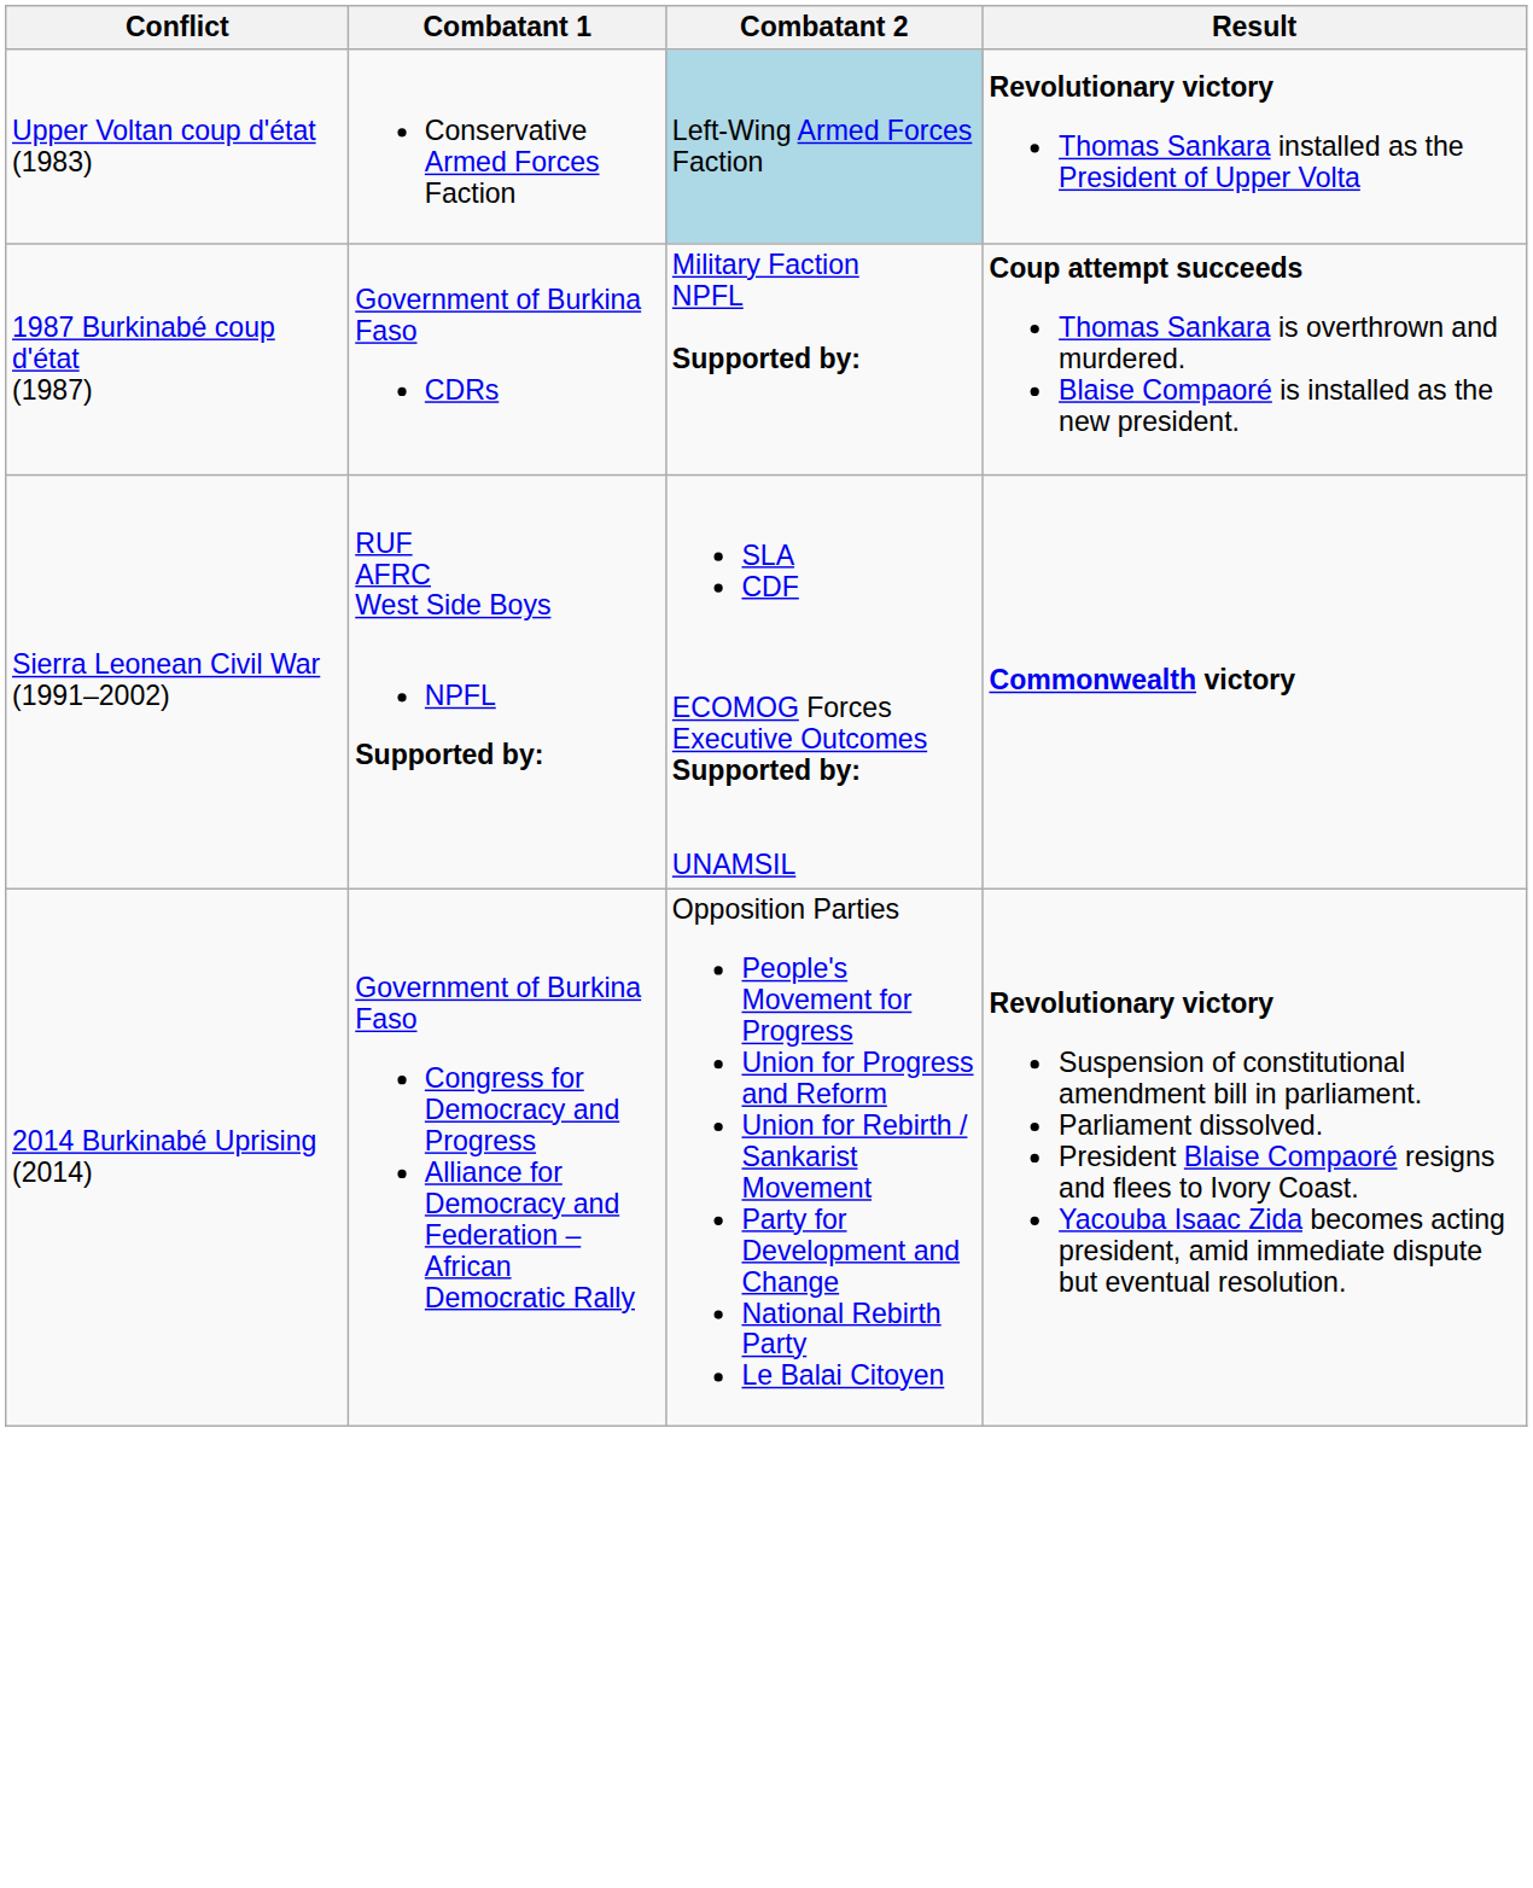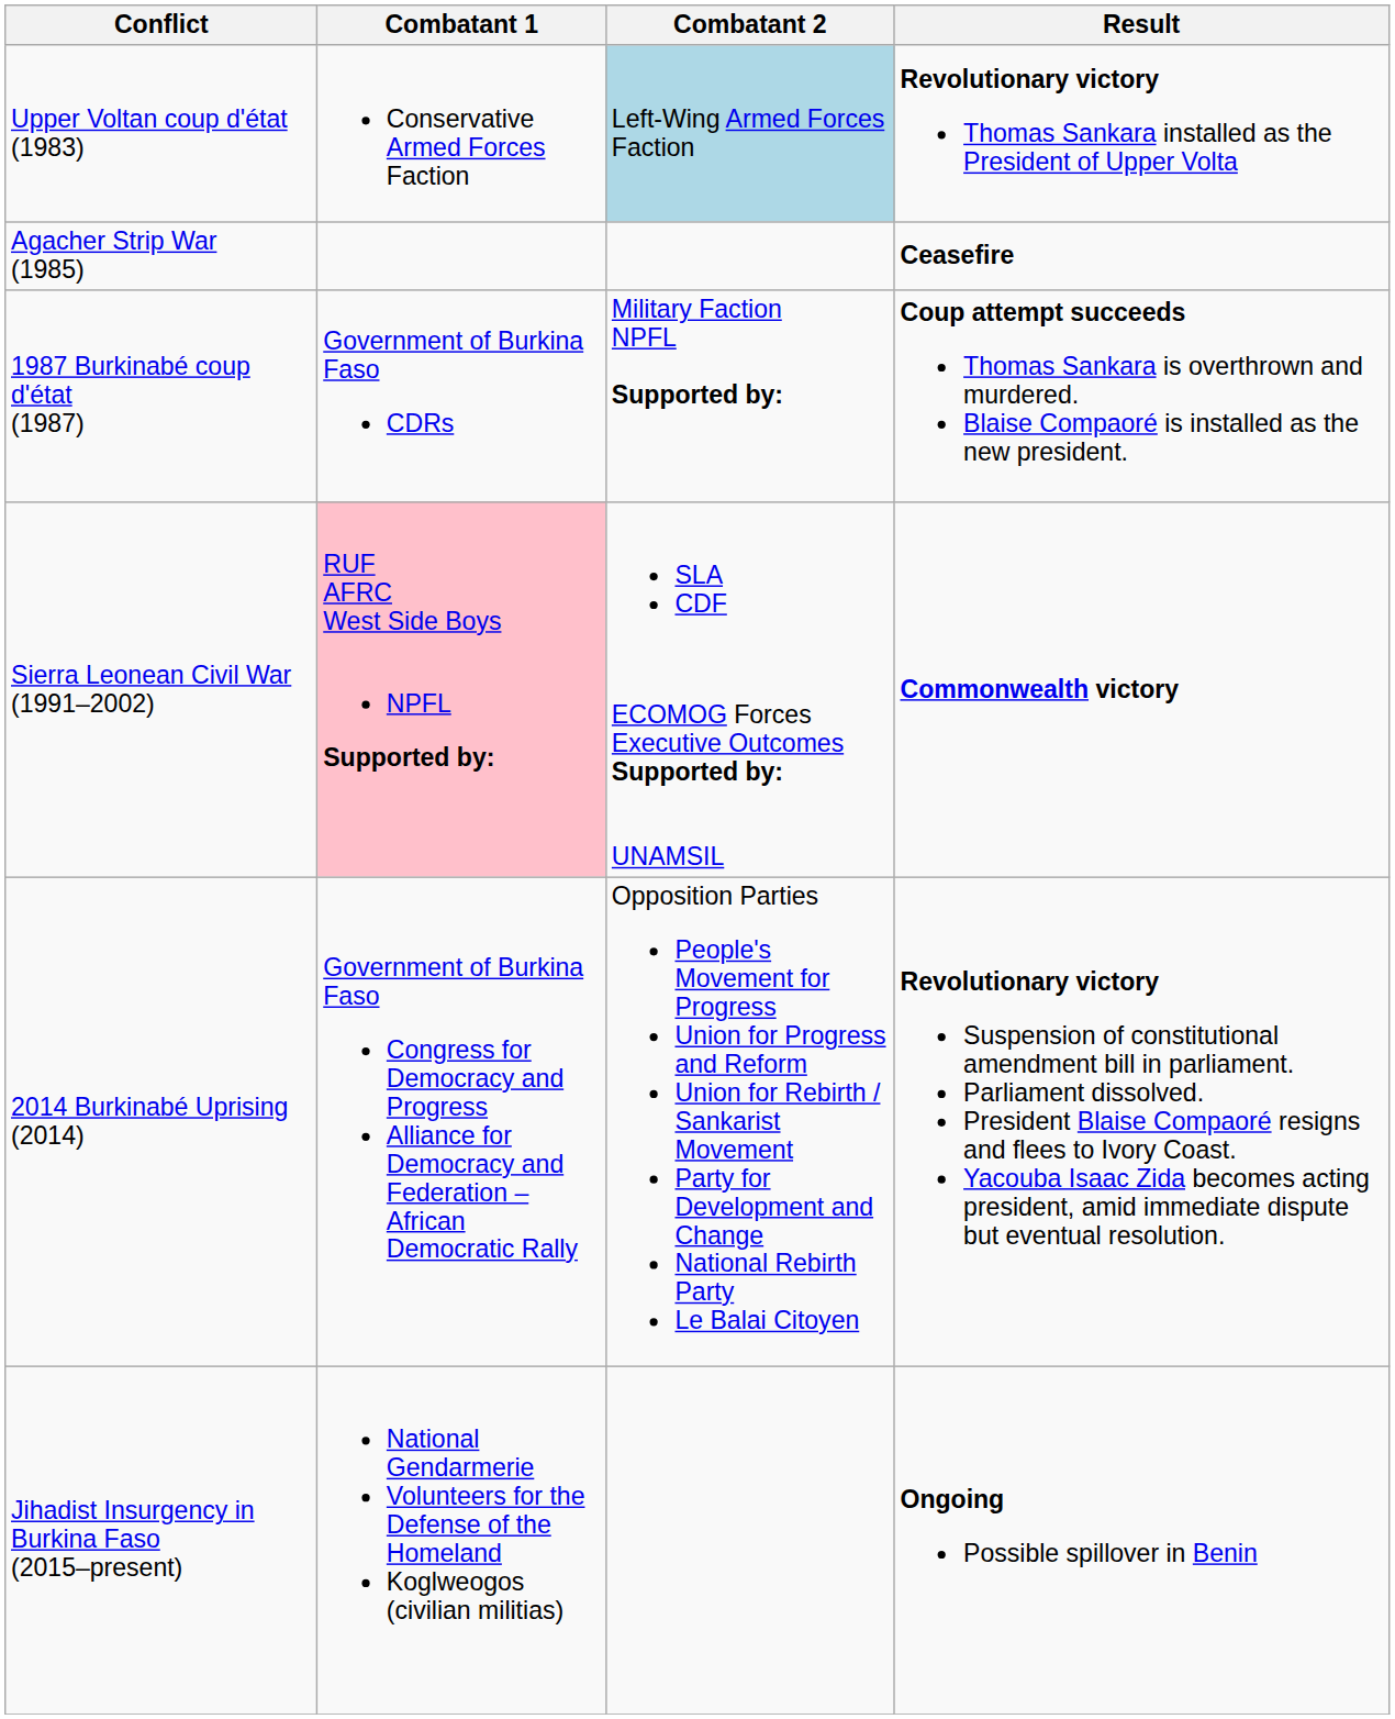+ row: Agacher Strip War (1985) | Ceasefire
Sierra Leonean Civil War (1991–2002) | Combatant 1: no background -> pink background
+ row: Jihadist Insurgency in Burkina Faso (2015–present) | National Gendarmerie Volunteers for the Defense of the Homeland Koglweogos (civilian militias) | Ongoing Possible spillover in Benin
